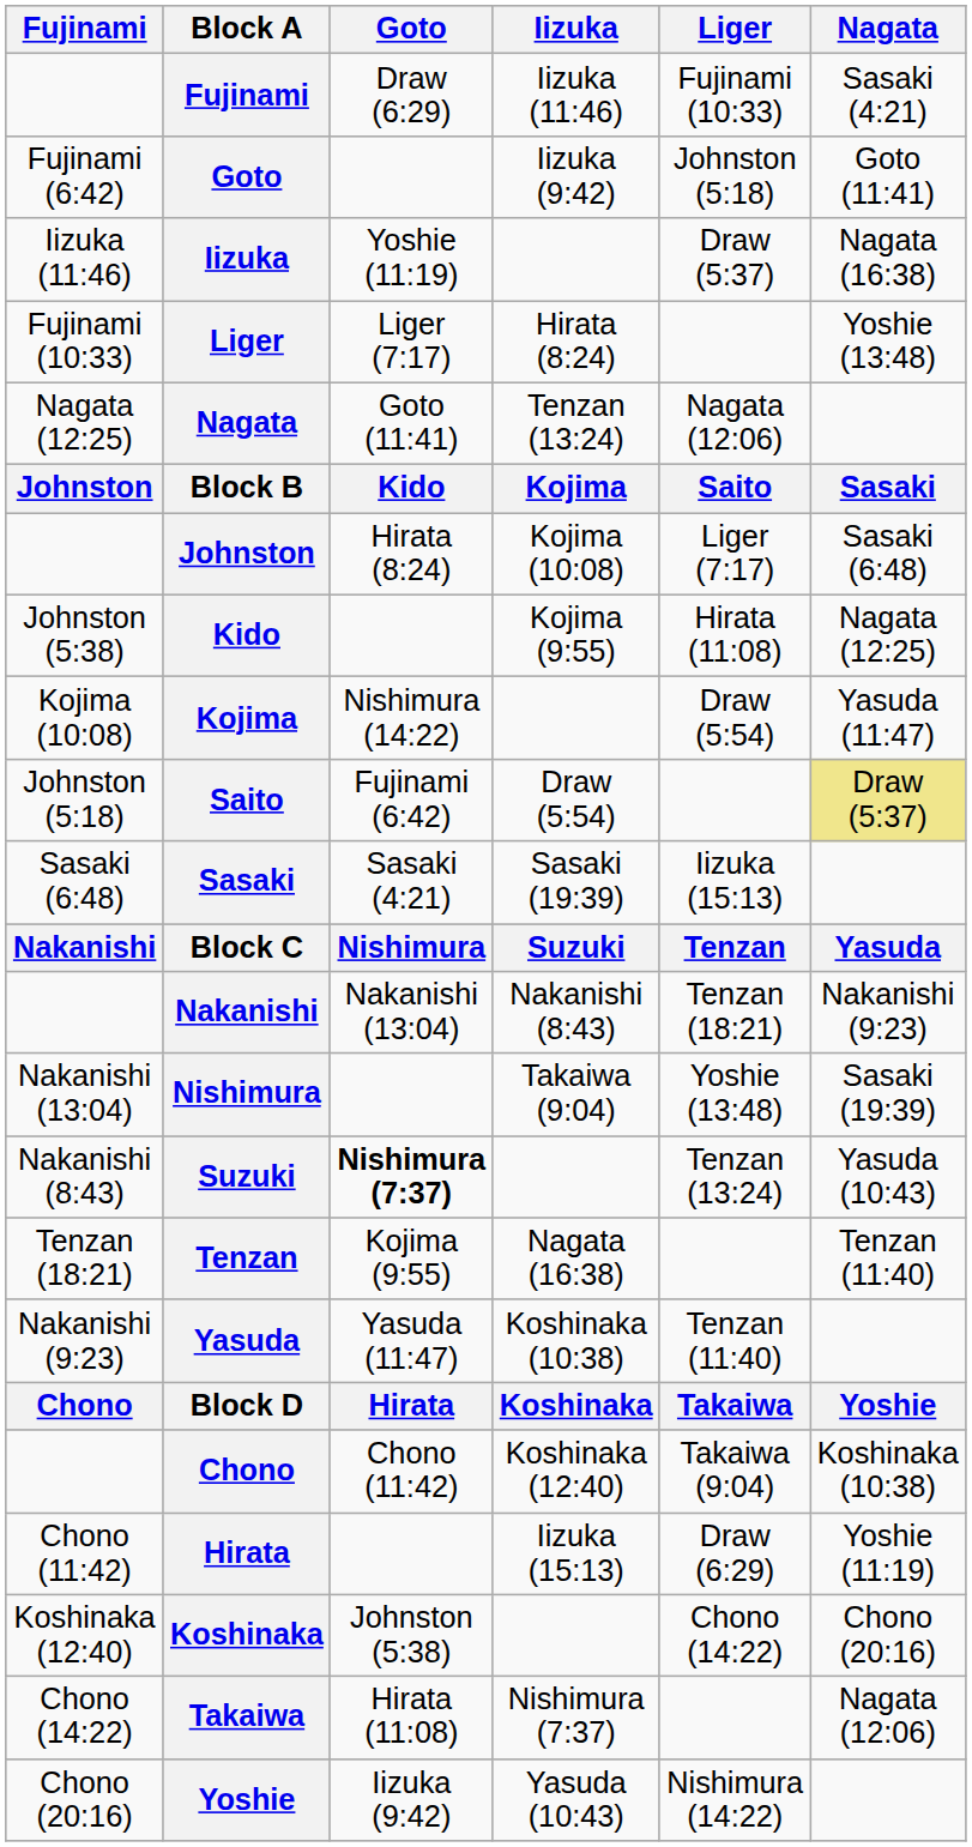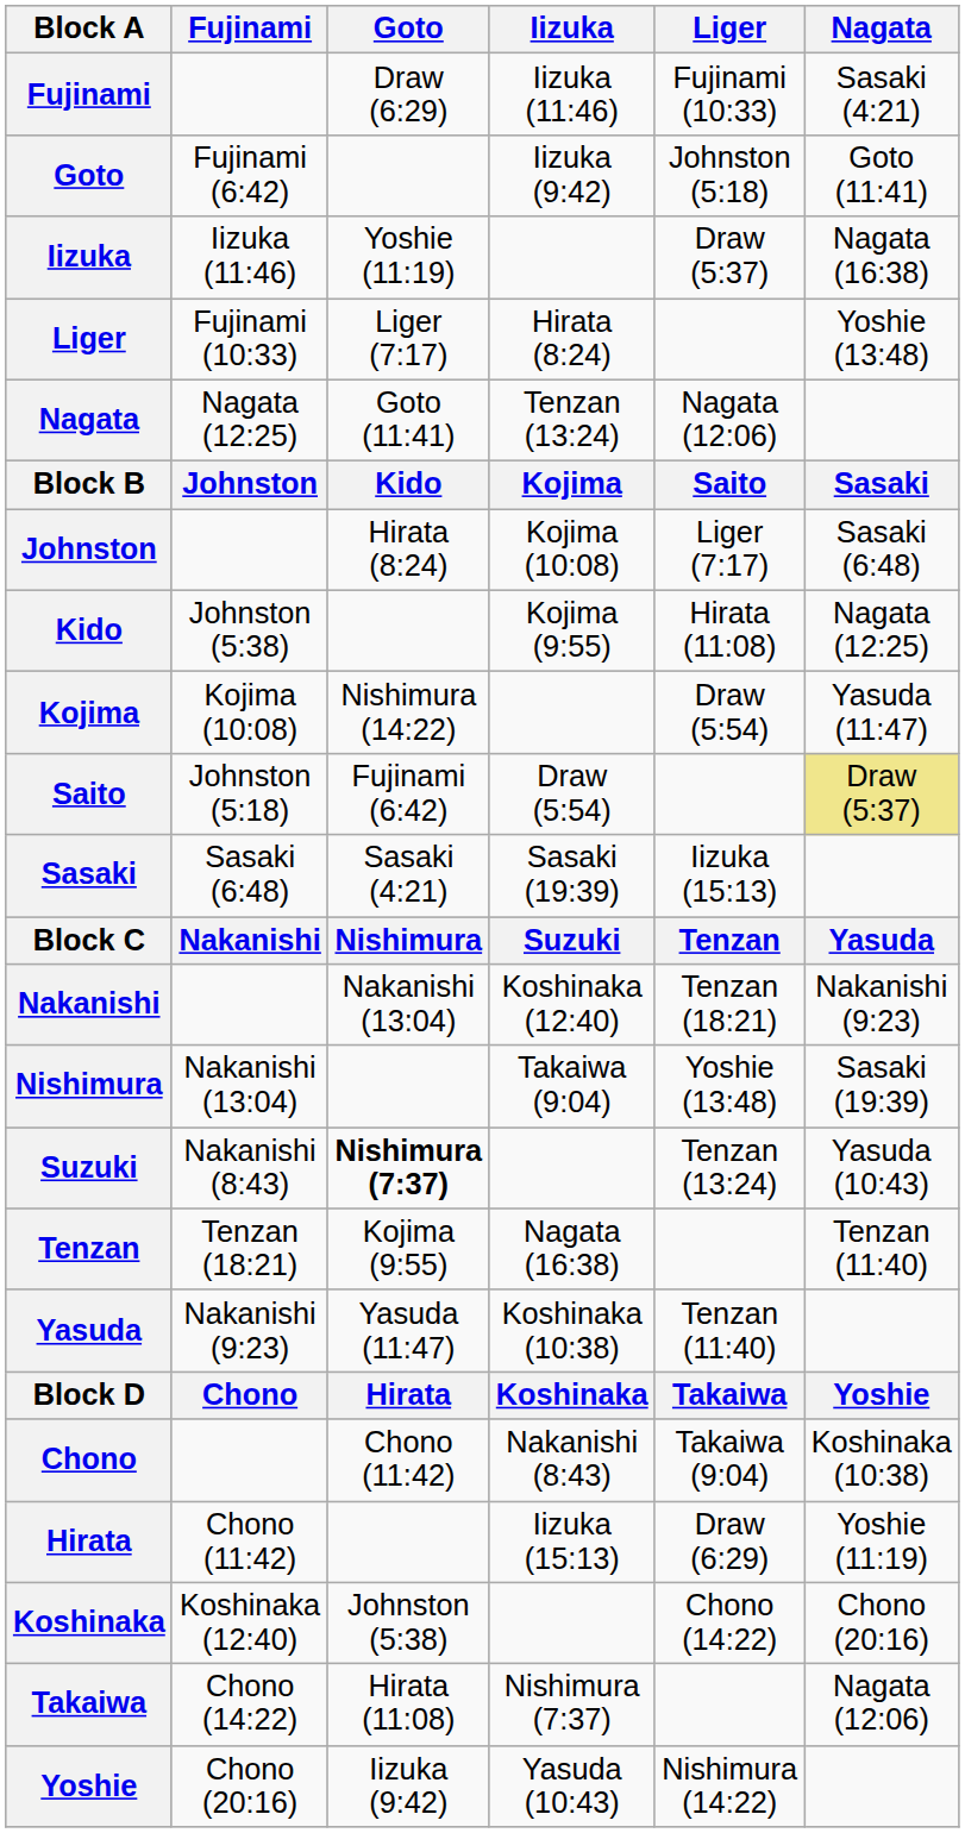columns swapped: Block A <-> Fujinami
row 14 | Iizuka: Nakanishi (8:43) -> Koshinaka (12:40)
row 20 | Iizuka: Koshinaka (12:40) -> Nakanishi (8:43)
